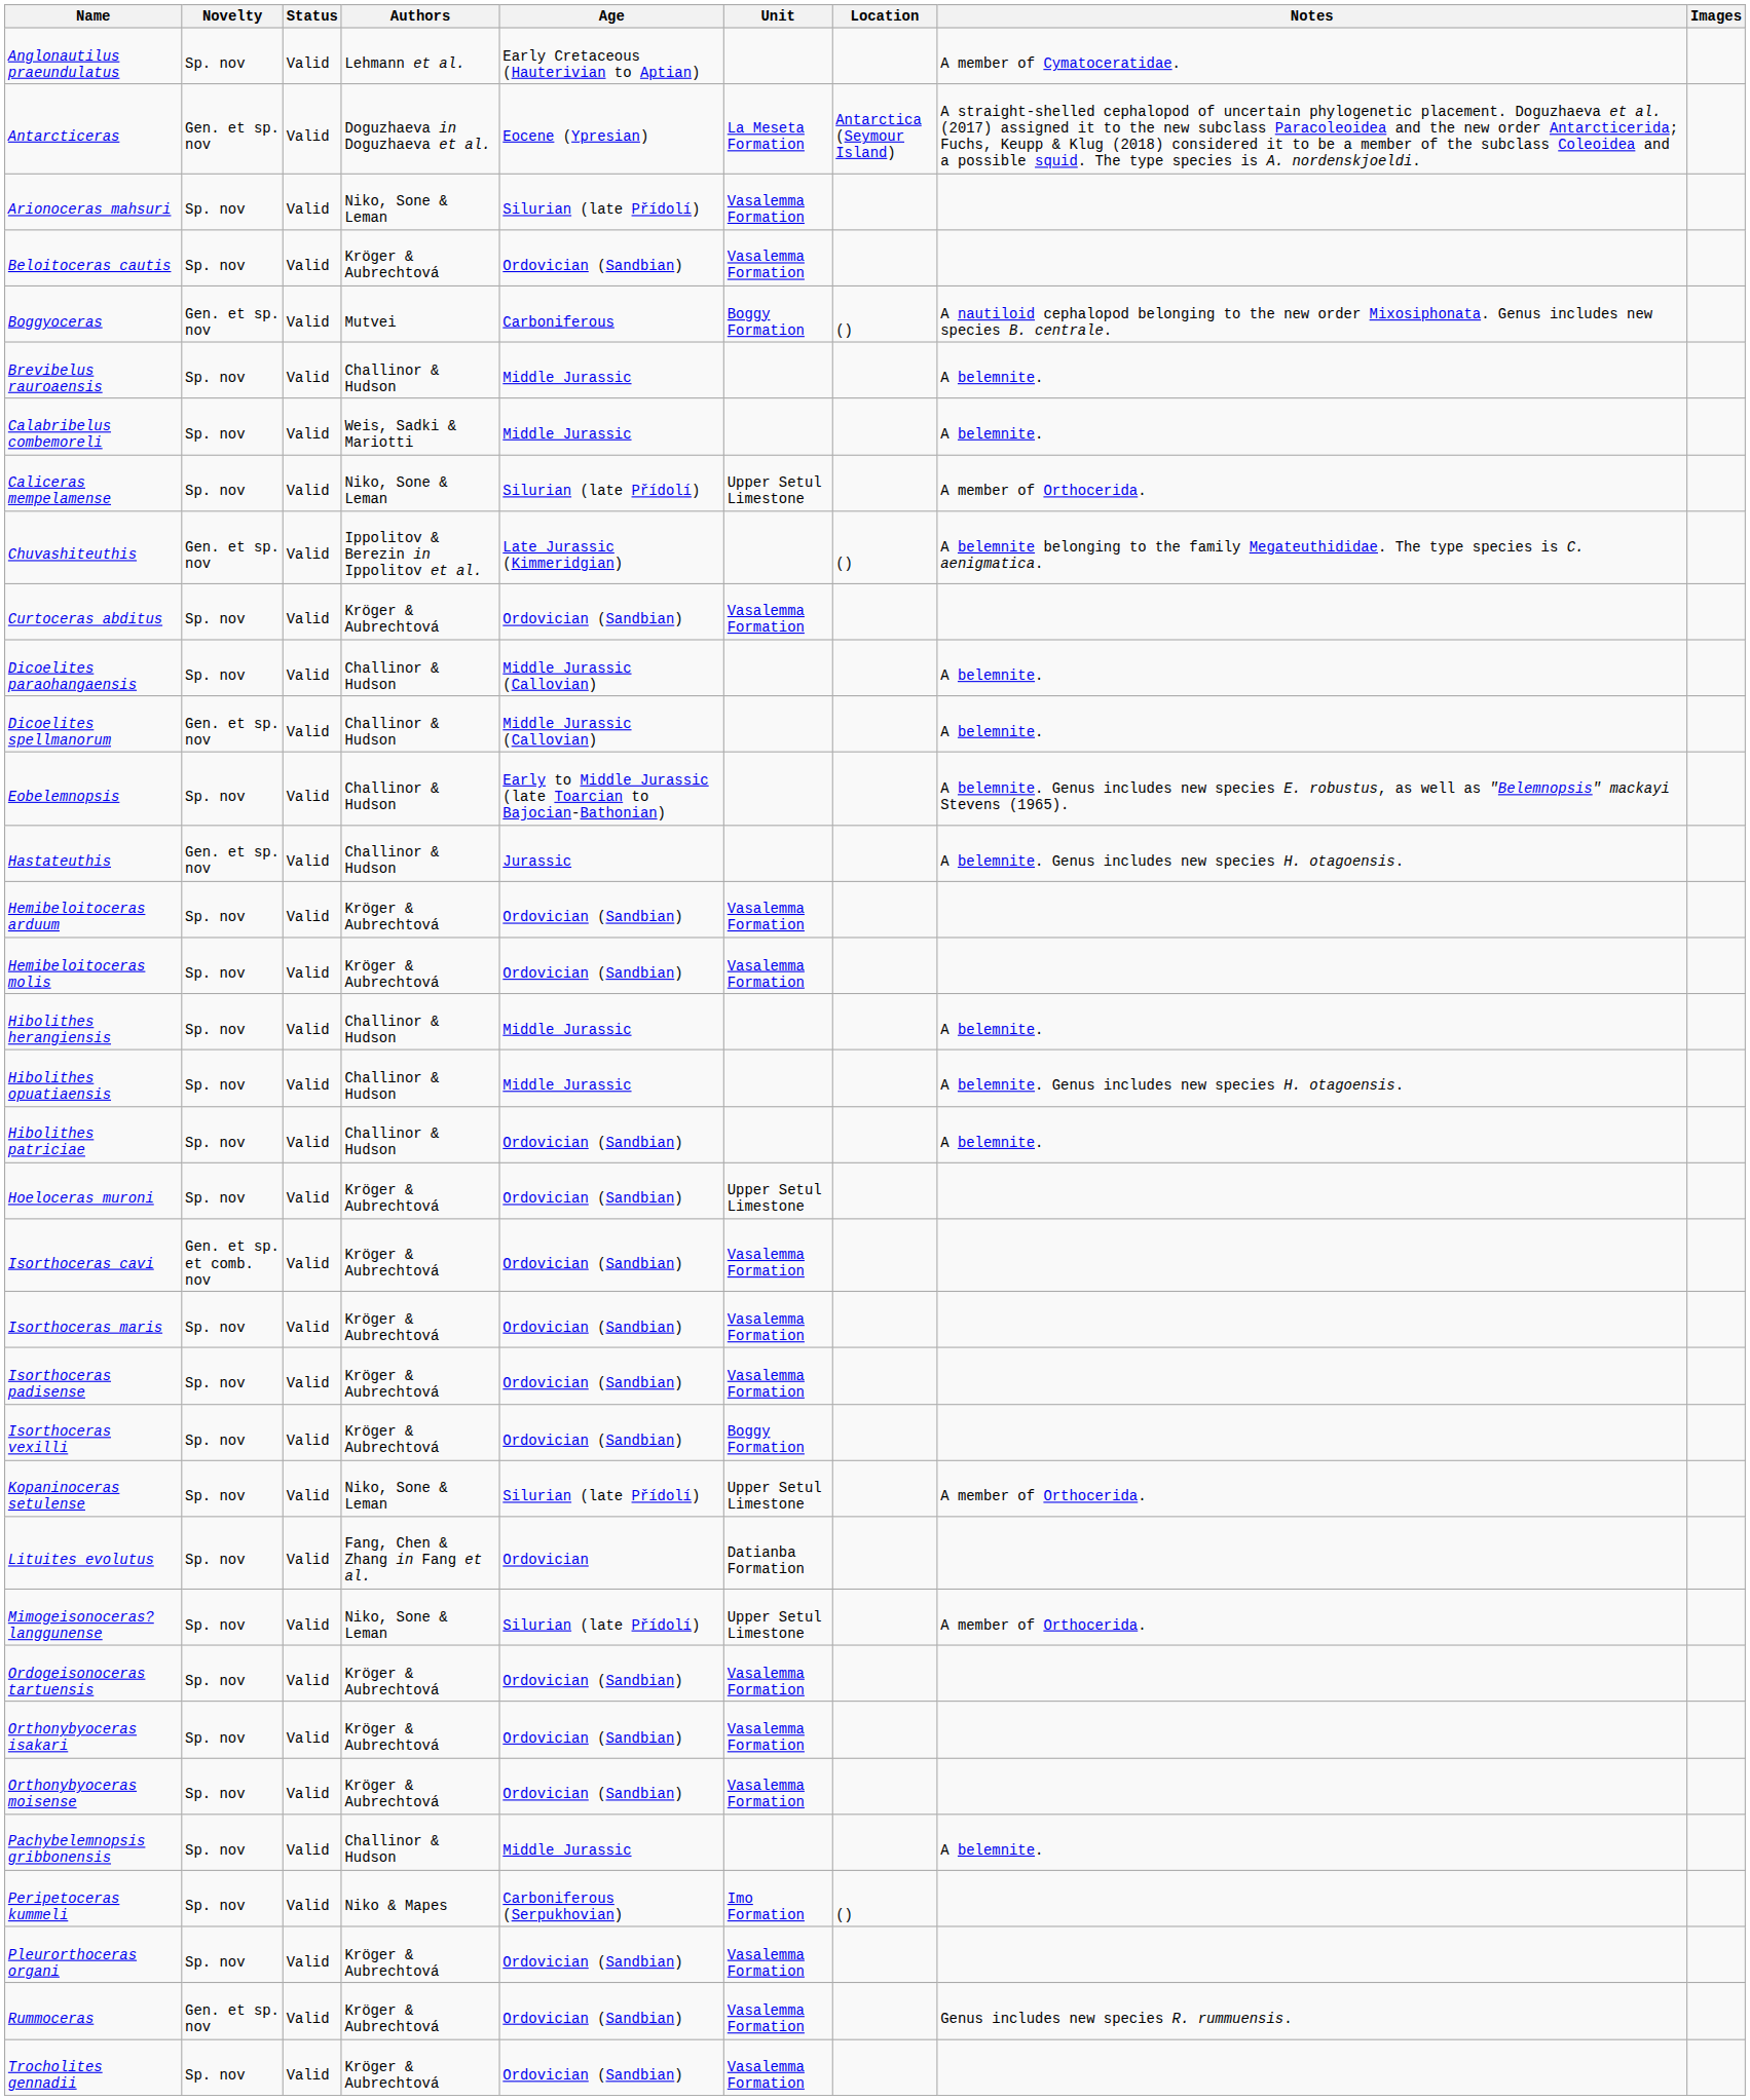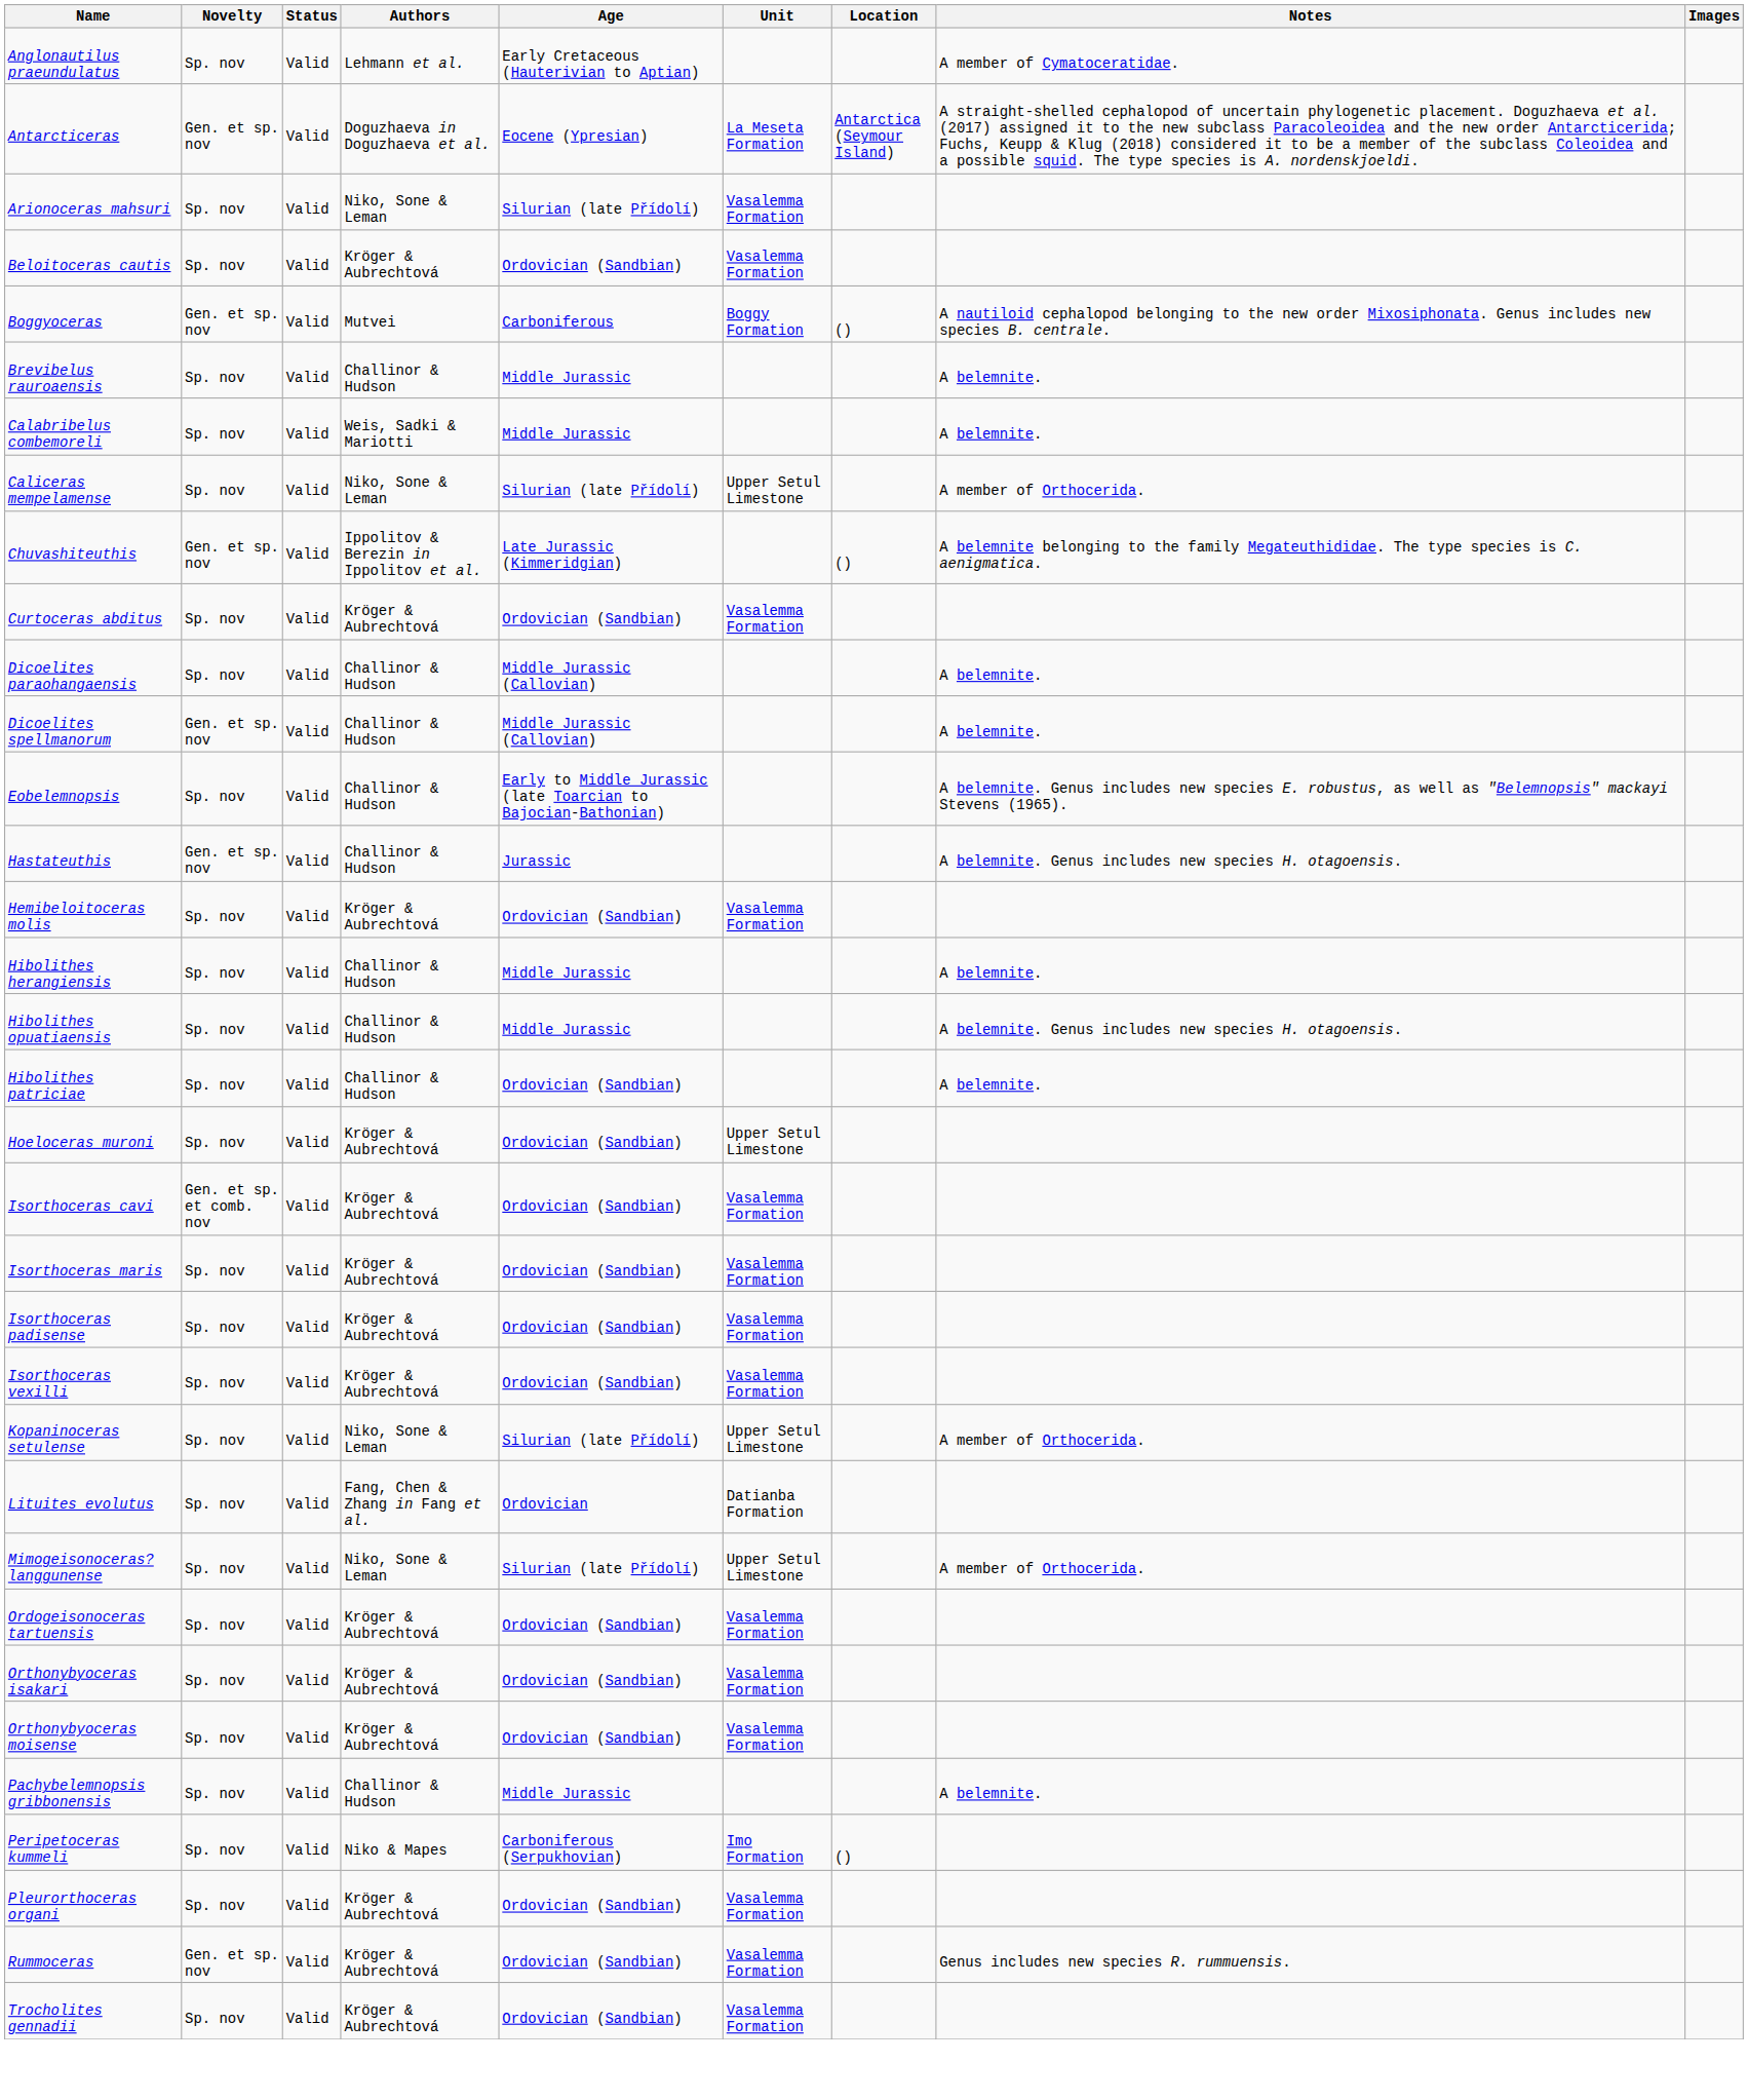- row: Hemibeloitoceras arduum | Sp. nov | Valid | Kröger & Aubrechtová | Ordovician (Sandbian) | Vasalemma Formation
Isorthoceras vexilli | Unit: Boggy Formation -> Vasalemma Formation
